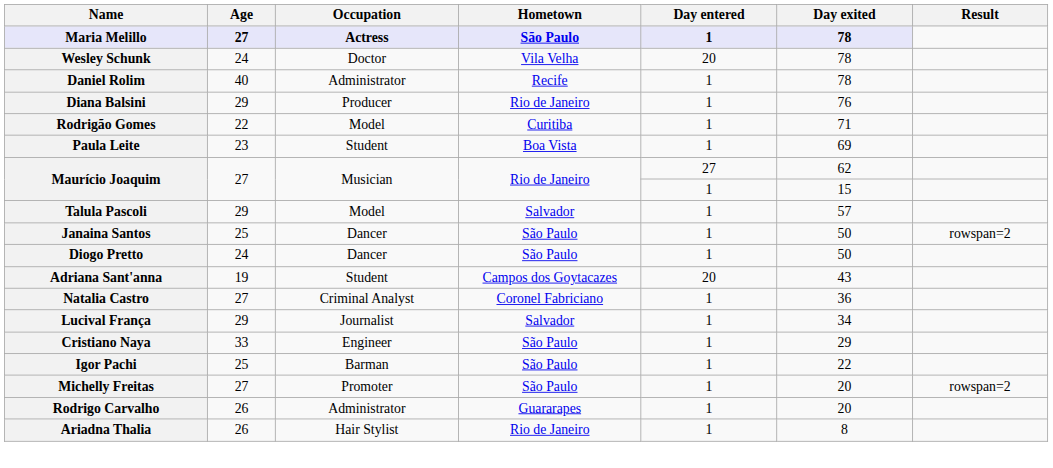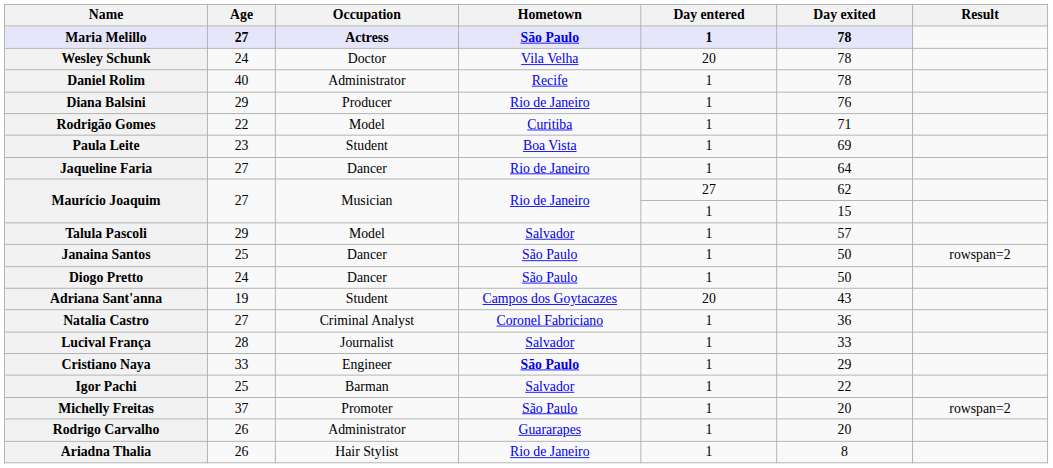+ row: Jaqueline Faria | 27 | Dancer | Rio de Janeiro | 1 | 64
Lucival França | Age: 29 -> 28
Lucival França | Day exited: 34 -> 33
Cristiano Naya | Hometown: normal -> bold
Igor Pachi | Hometown: São Paulo -> Salvador
Michelly Freitas | Age: 27 -> 37
